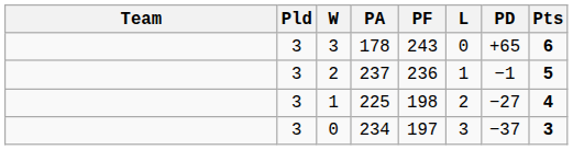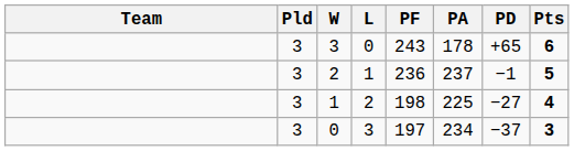columns swapped: L <-> PA
